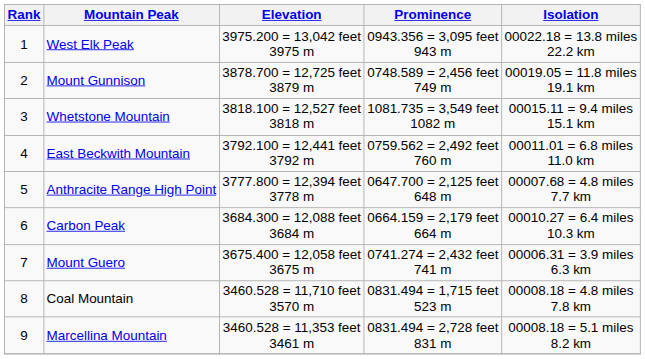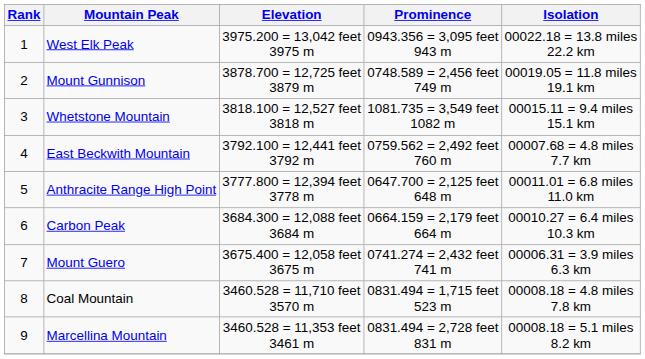East Beckwith Mountain | Isolation: 00011.01 = 6.8 miles 11.0 km -> 00007.68 = 4.8 miles 7.7 km
Anthracite Range High Point | Isolation: 00007.68 = 4.8 miles 7.7 km -> 00011.01 = 6.8 miles 11.0 km
